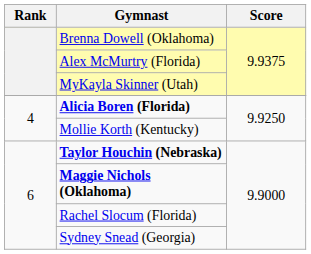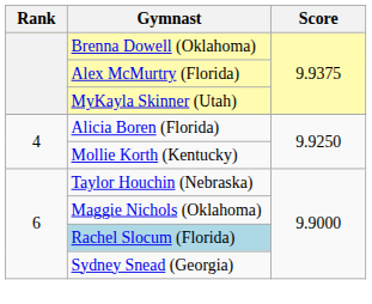Alicia Boren (Florida) | Gymnast: bold -> normal
Taylor Houchin (Nebraska) | Gymnast: bold -> normal
Maggie Nichols (Oklahoma) | Gymnast: bold -> normal
Rachel Slocum (Florida) | Gymnast: no background -> lightblue background
